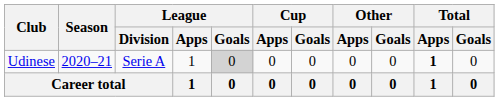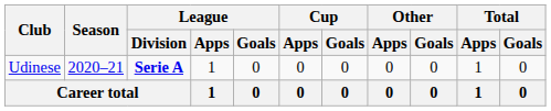Udinese | League / Division: normal -> bold
Udinese | League / Goals: lightgrey background -> no background
Udinese | Total / Apps: bold -> normal
